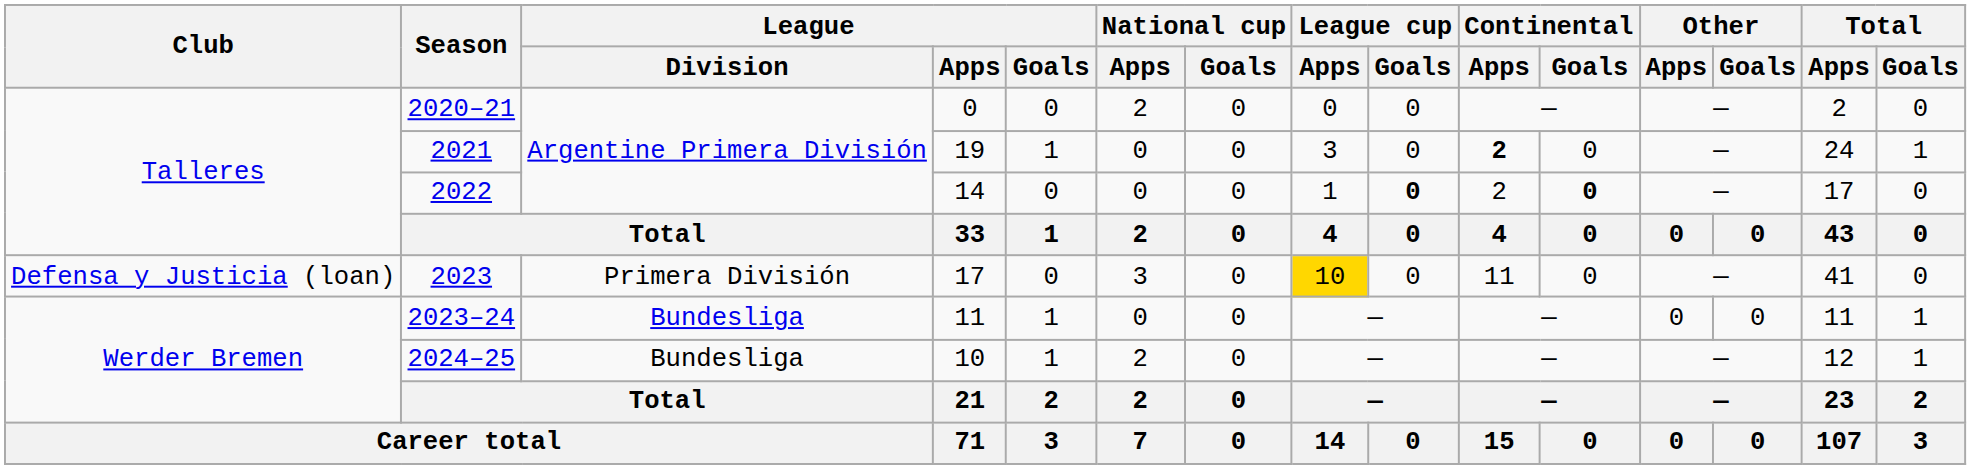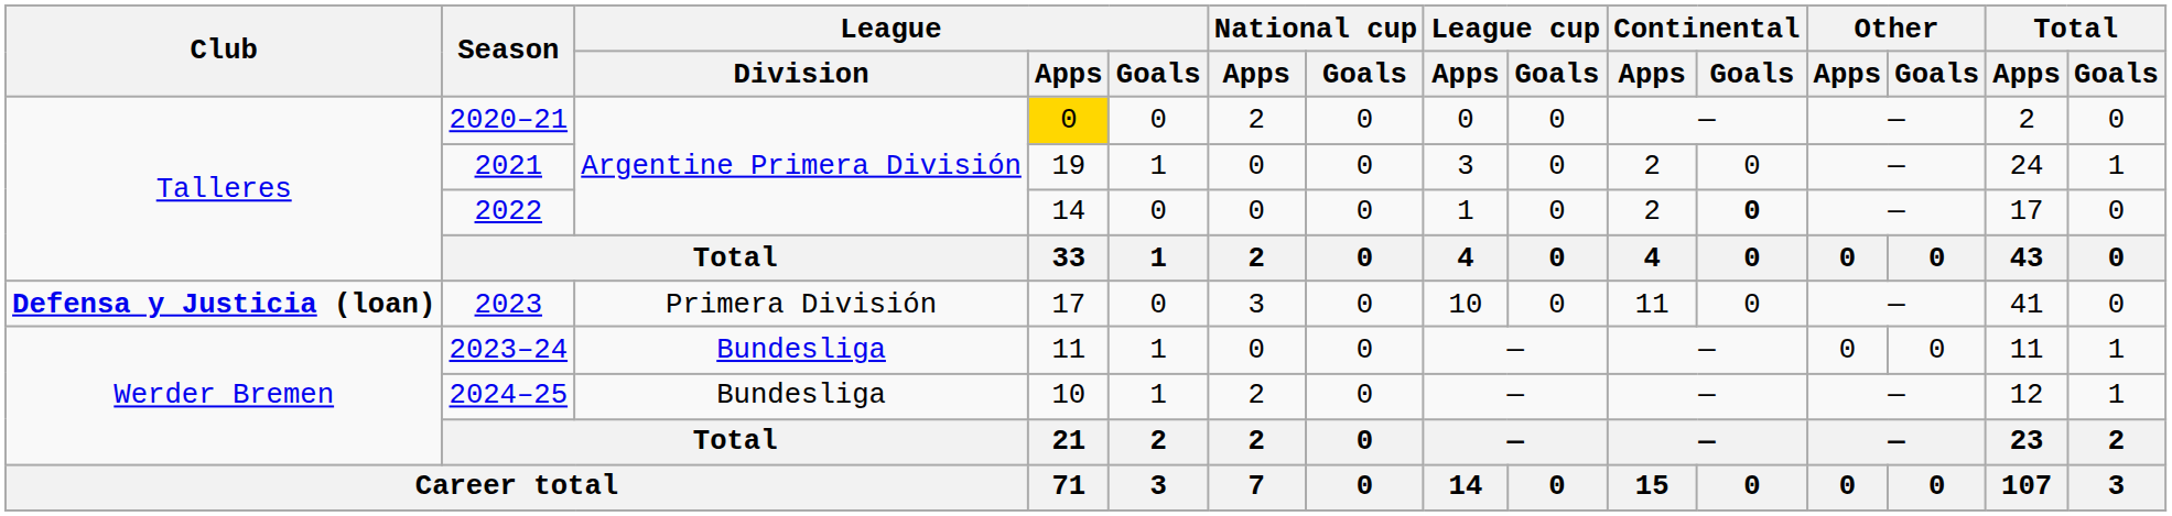2020–21 | League / Apps: no background -> gold background
2021 | Continental / Apps: bold -> normal
2022 | League cup / Goals: bold -> normal
2023 | Club: normal -> bold
2023 | League cup / Apps: gold background -> no background
